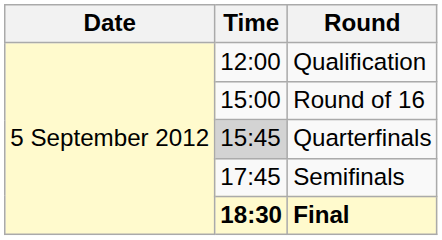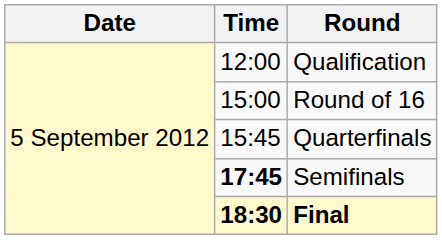Quarterfinals | Time: lightgrey background -> no background
Semifinals | Time: normal -> bold
